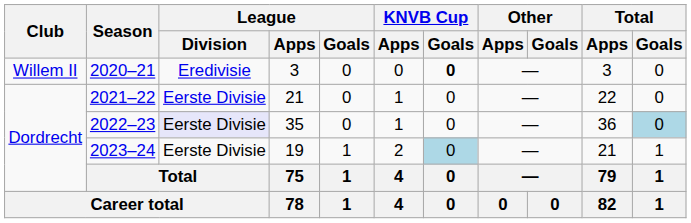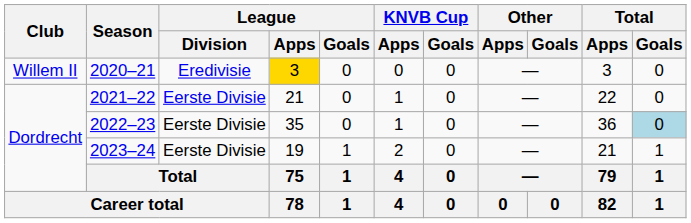2020–21 | League / Apps: no background -> gold background
2020–21 | KNVB Cup / Goals: bold -> normal
2022–23 | League / Division: lavender background -> no background
2023–24 | KNVB Cup / Goals: lightblue background -> no background
